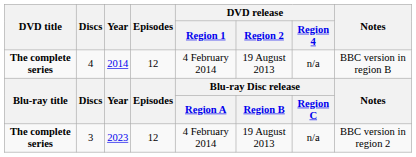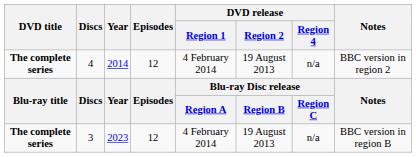4 | Notes: BBC version in region B -> BBC version in region 2
3 | Notes: BBC version in region 2 -> BBC version in region B
